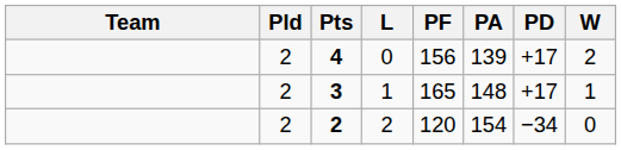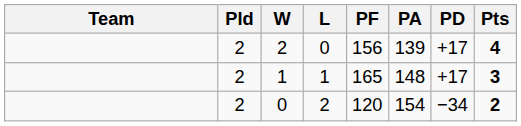columns swapped: W <-> Pts
